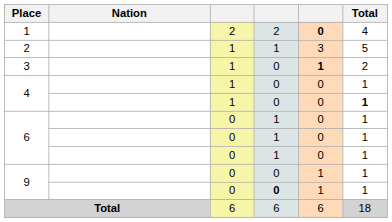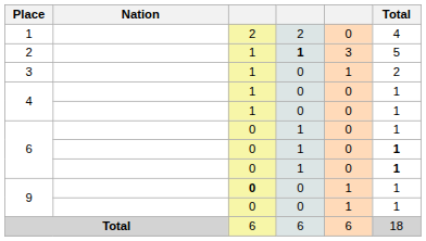row 2 | column 5: bold -> normal
row 3 | column 4: normal -> bold
row 4 | column 5: bold -> normal
row 6 | Total: bold -> normal
row 8 | Total: normal -> bold
row 9 | Total: normal -> bold
row 10 | column 3: normal -> bold
row 11 | column 4: bold -> normal
